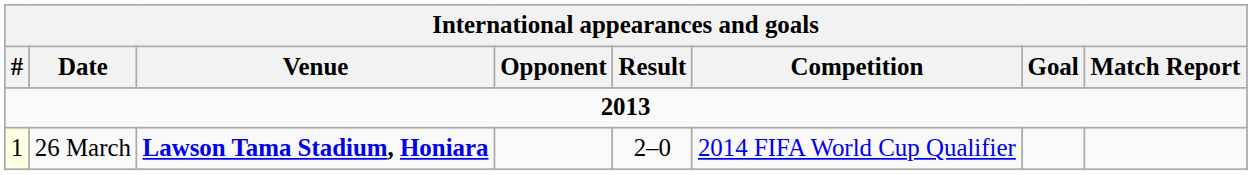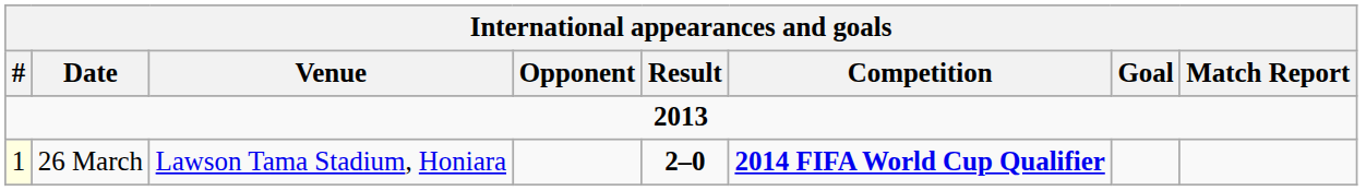26 March | Venue: bold -> normal
26 March | Result: normal -> bold
26 March | Competition: normal -> bold
